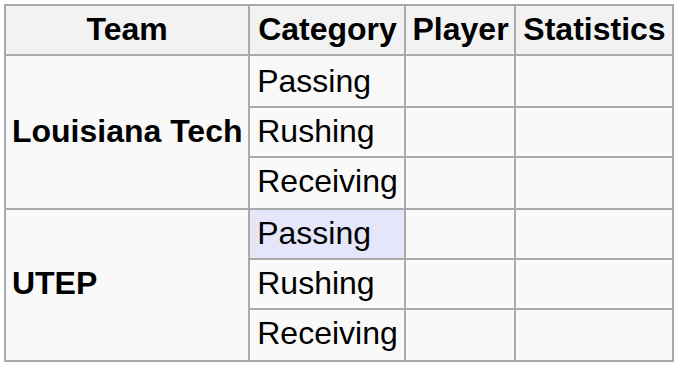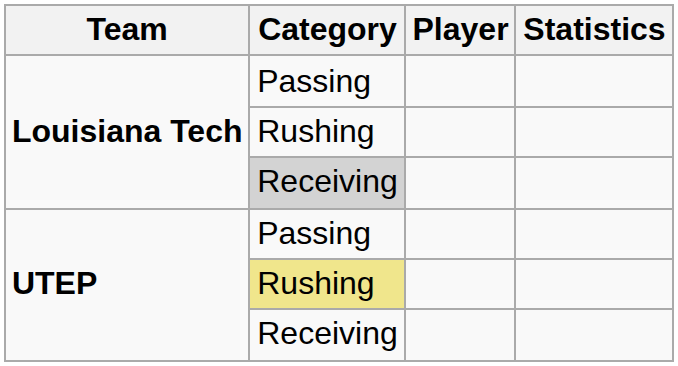Louisiana Tech / Receiving | Category: no background -> lightgrey background
UTEP / Passing | Category: lavender background -> no background
UTEP / Rushing | Category: no background -> khaki background
